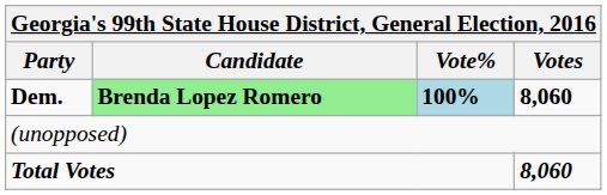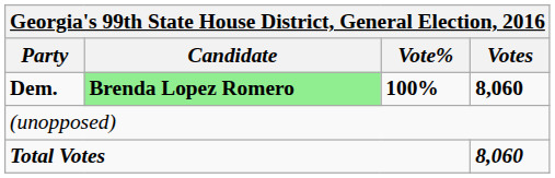Dem. | Vote%: lightblue background -> no background
